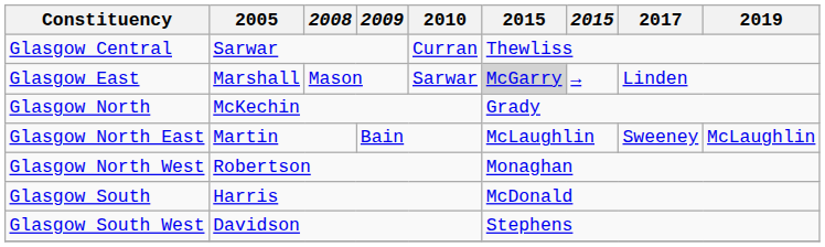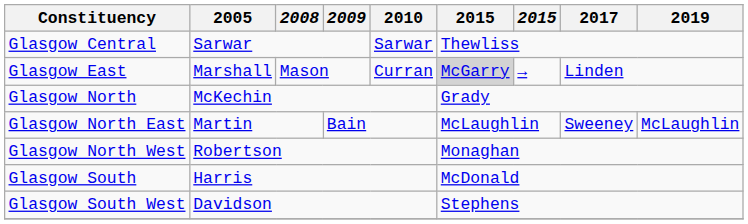Glasgow Central | 2010: Curran -> Sarwar
Glasgow East | 2010: Sarwar -> Curran
